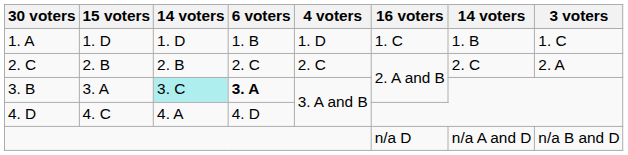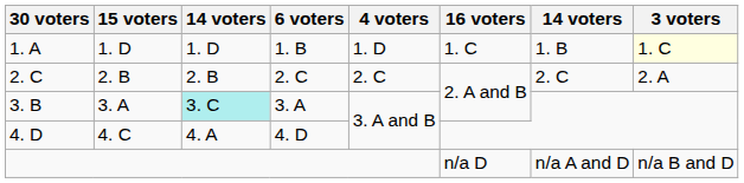1. A | 3 voters: no background -> lightyellow background
3. B | 6 voters: bold -> normal
